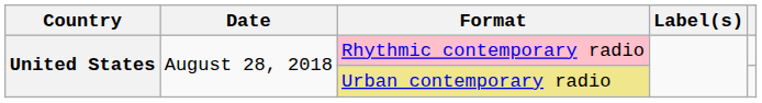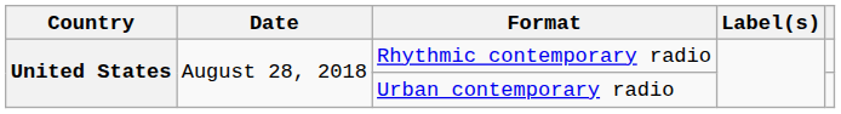Rhythmic contemporary radio | Format: pink background -> no background
Urban contemporary radio | Format: khaki background -> no background
